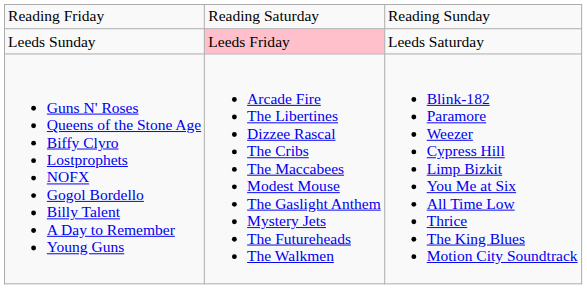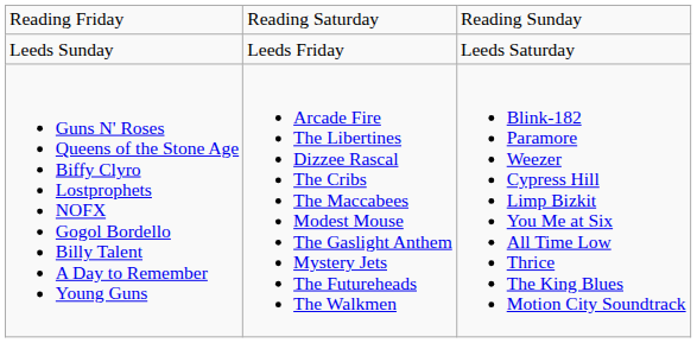Leeds Sunday | column 2: pink background -> no background
